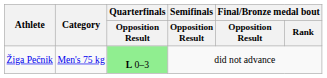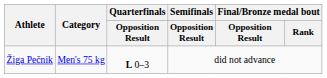Žiga Pečnik | Quarterfinals / Opposition Result: lightgreen background -> no background
